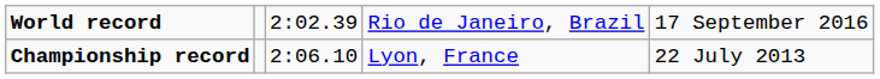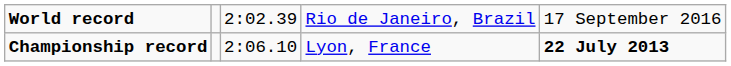Championship record | column 5: normal -> bold
